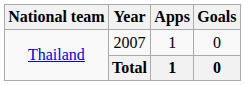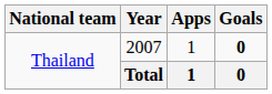Thailand / 2007 | Goals: normal -> bold
